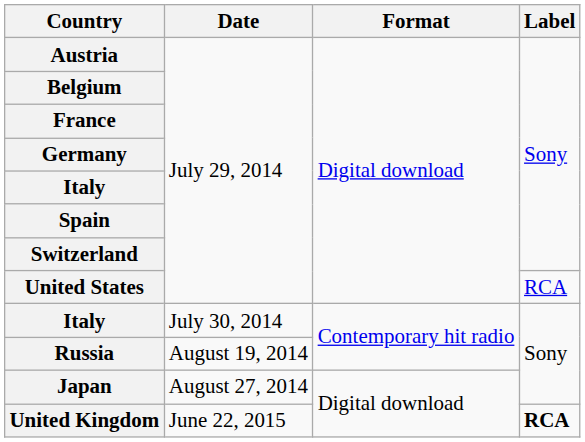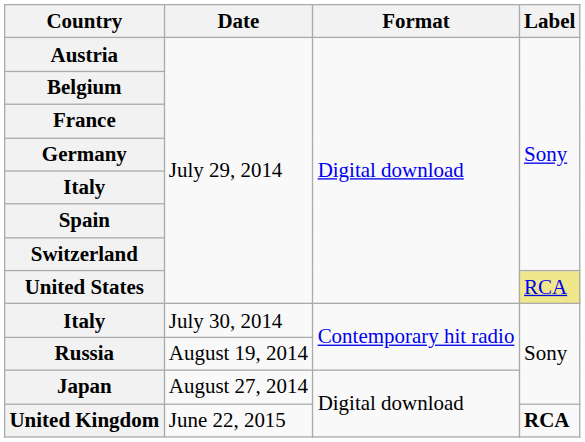United States | Label: no background -> khaki background
